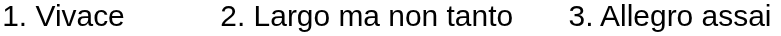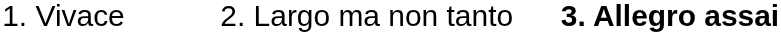1. Vivace | column 3: normal -> bold
